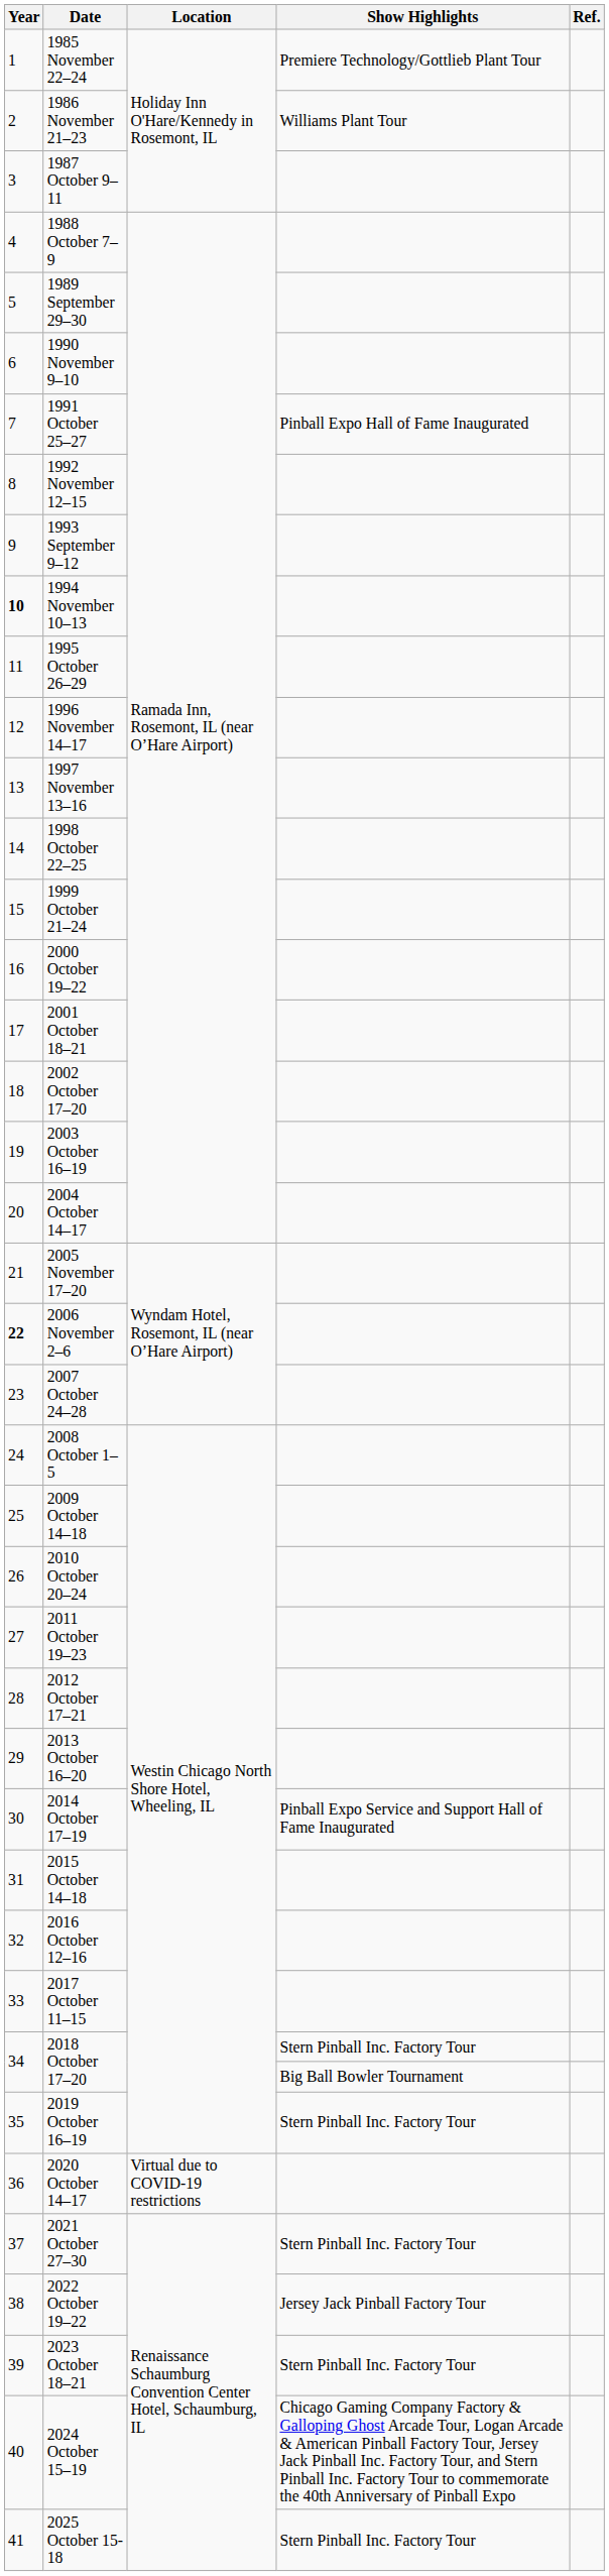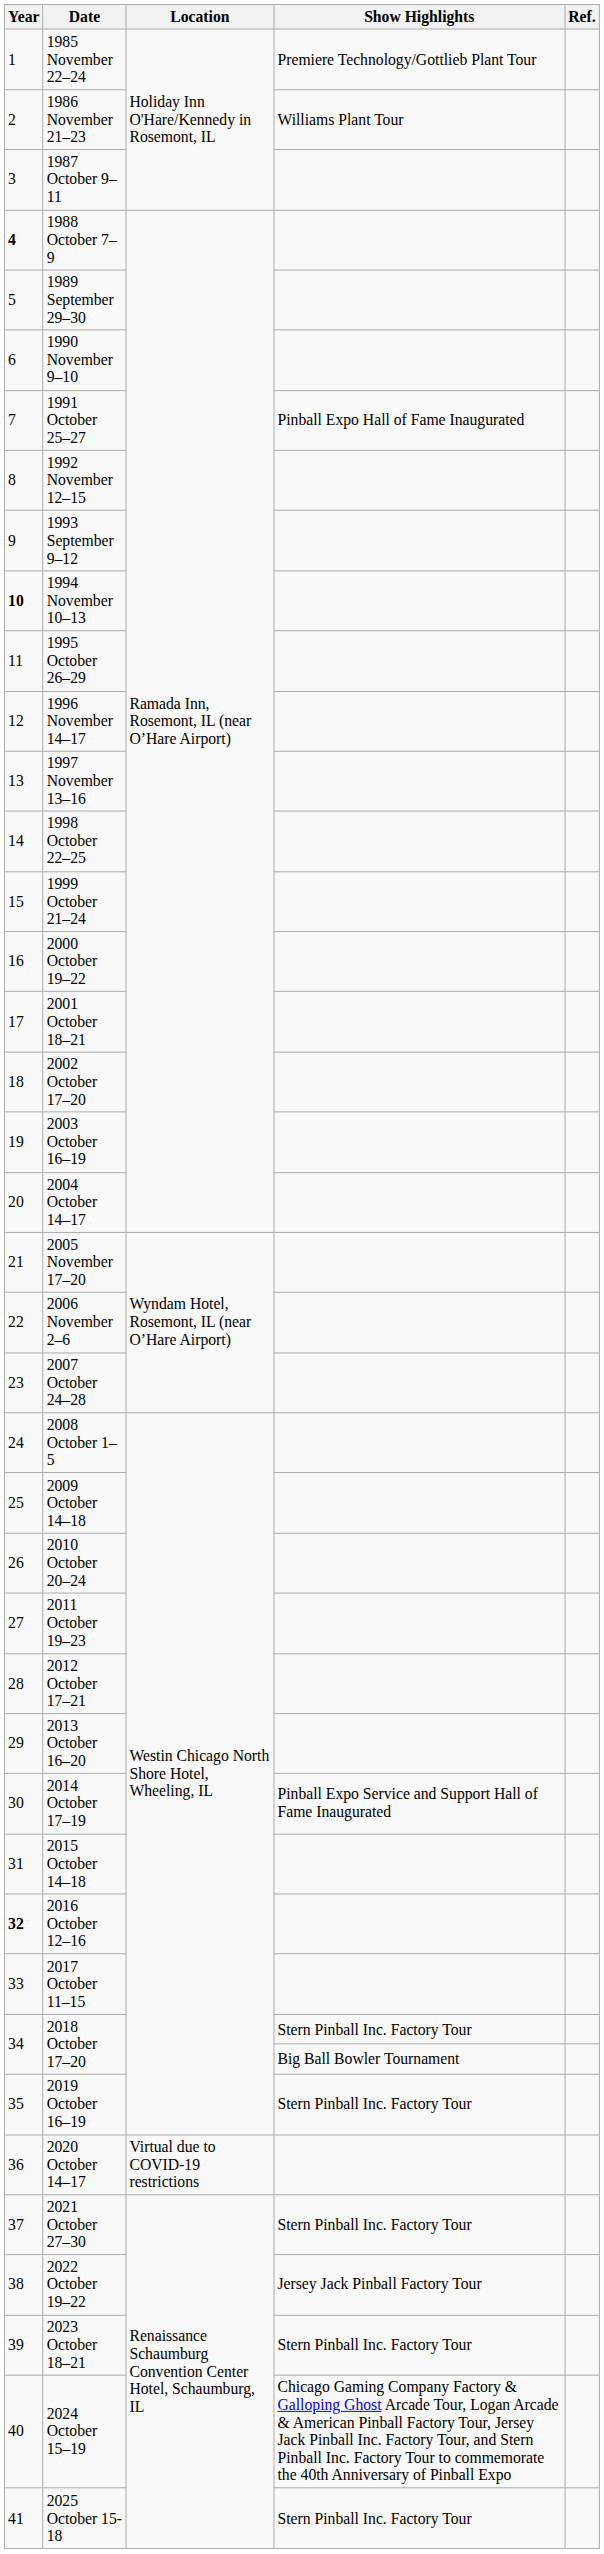1988 October 7–9 | Year: normal -> bold
2006 November 2–6 | Year: bold -> normal
2016 October 12–16 | Year: normal -> bold
